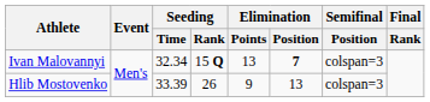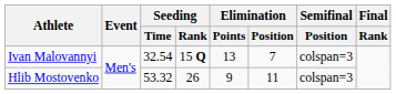Ivan Malovannyi | Seeding / Time: 32.34 -> 32.54
Ivan Malovannyi | Elimination / Position: bold -> normal
Hlib Mostovenko | Seeding / Time: 33.39 -> 53.32
Hlib Mostovenko | Elimination / Position: 13 -> 11
